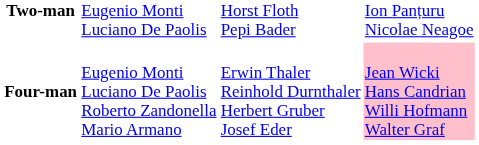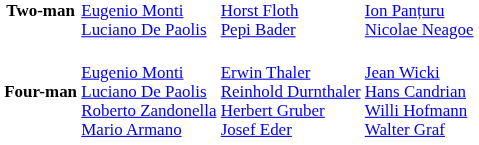Four-man | column 4: pink background -> no background
